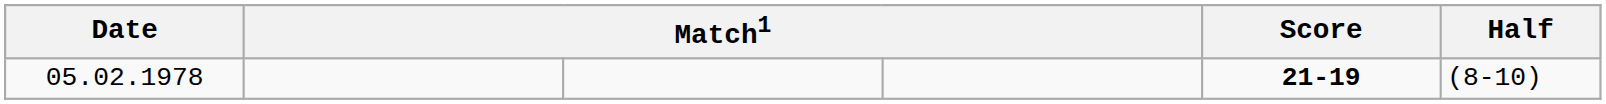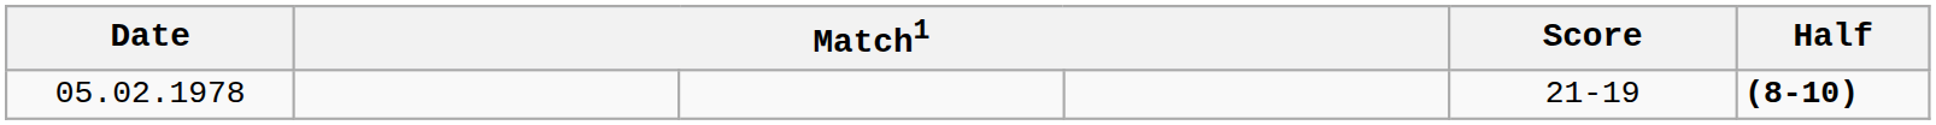05.02.1978 | Score: bold -> normal
05.02.1978 | Half: normal -> bold
